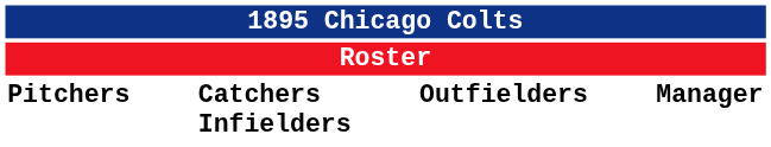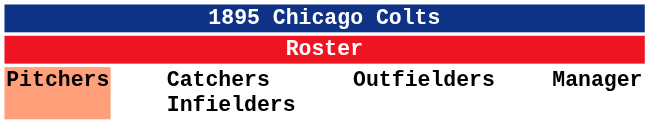Pitchers | column 1: no background -> lightsalmon background
